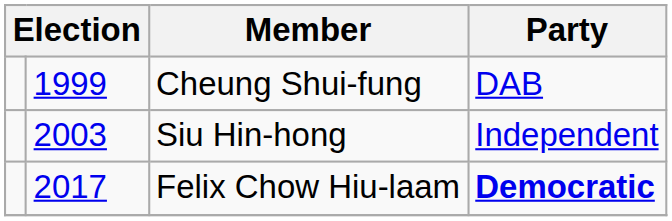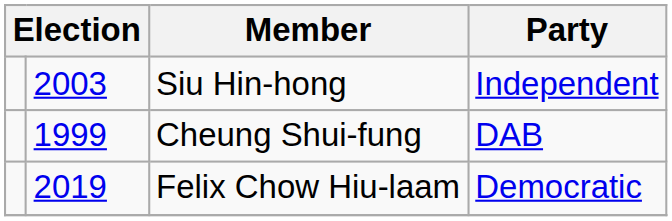rows swapped: Cheung Shui-fung <-> Siu Hin-hong
Felix Chow Hiu-laam | column 2: 2017 -> 2019
Felix Chow Hiu-laam | Party: bold -> normal
